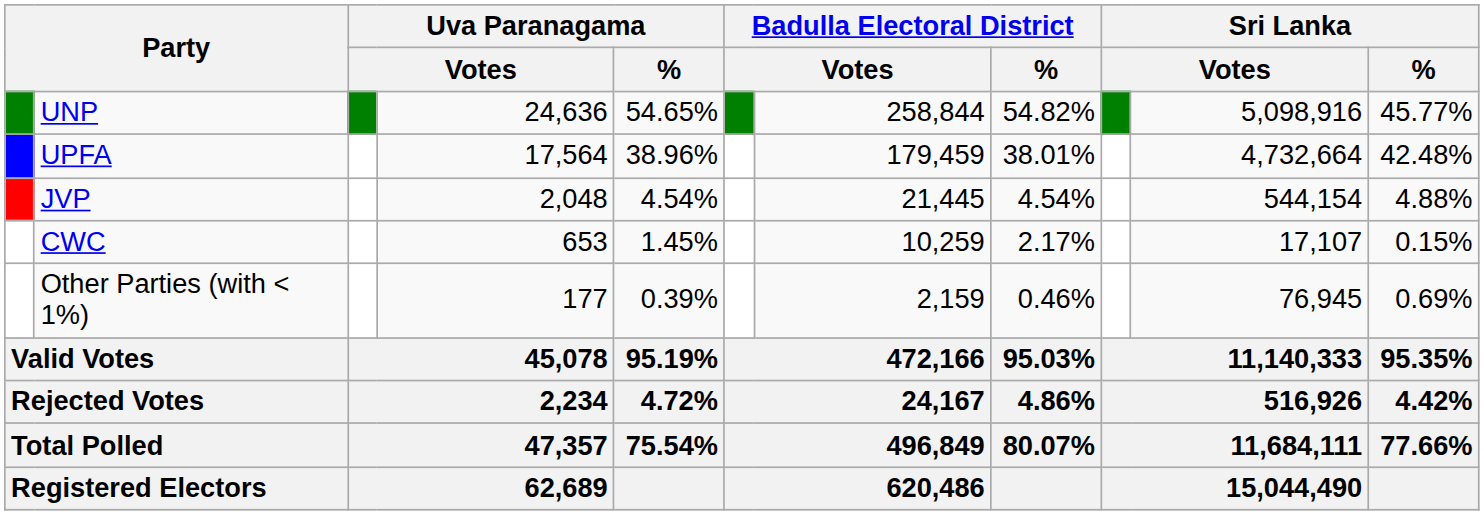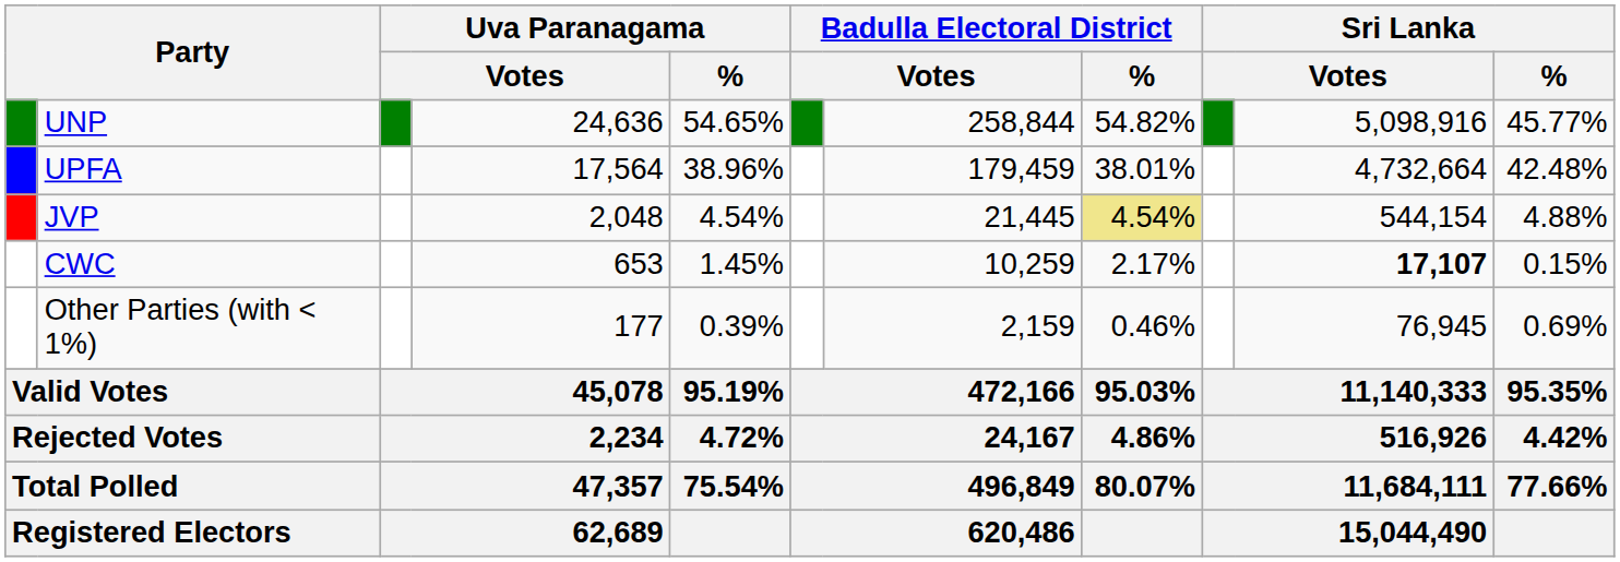JVP | Badulla Electoral District / %: no background -> khaki background
CWC | column 10: normal -> bold
